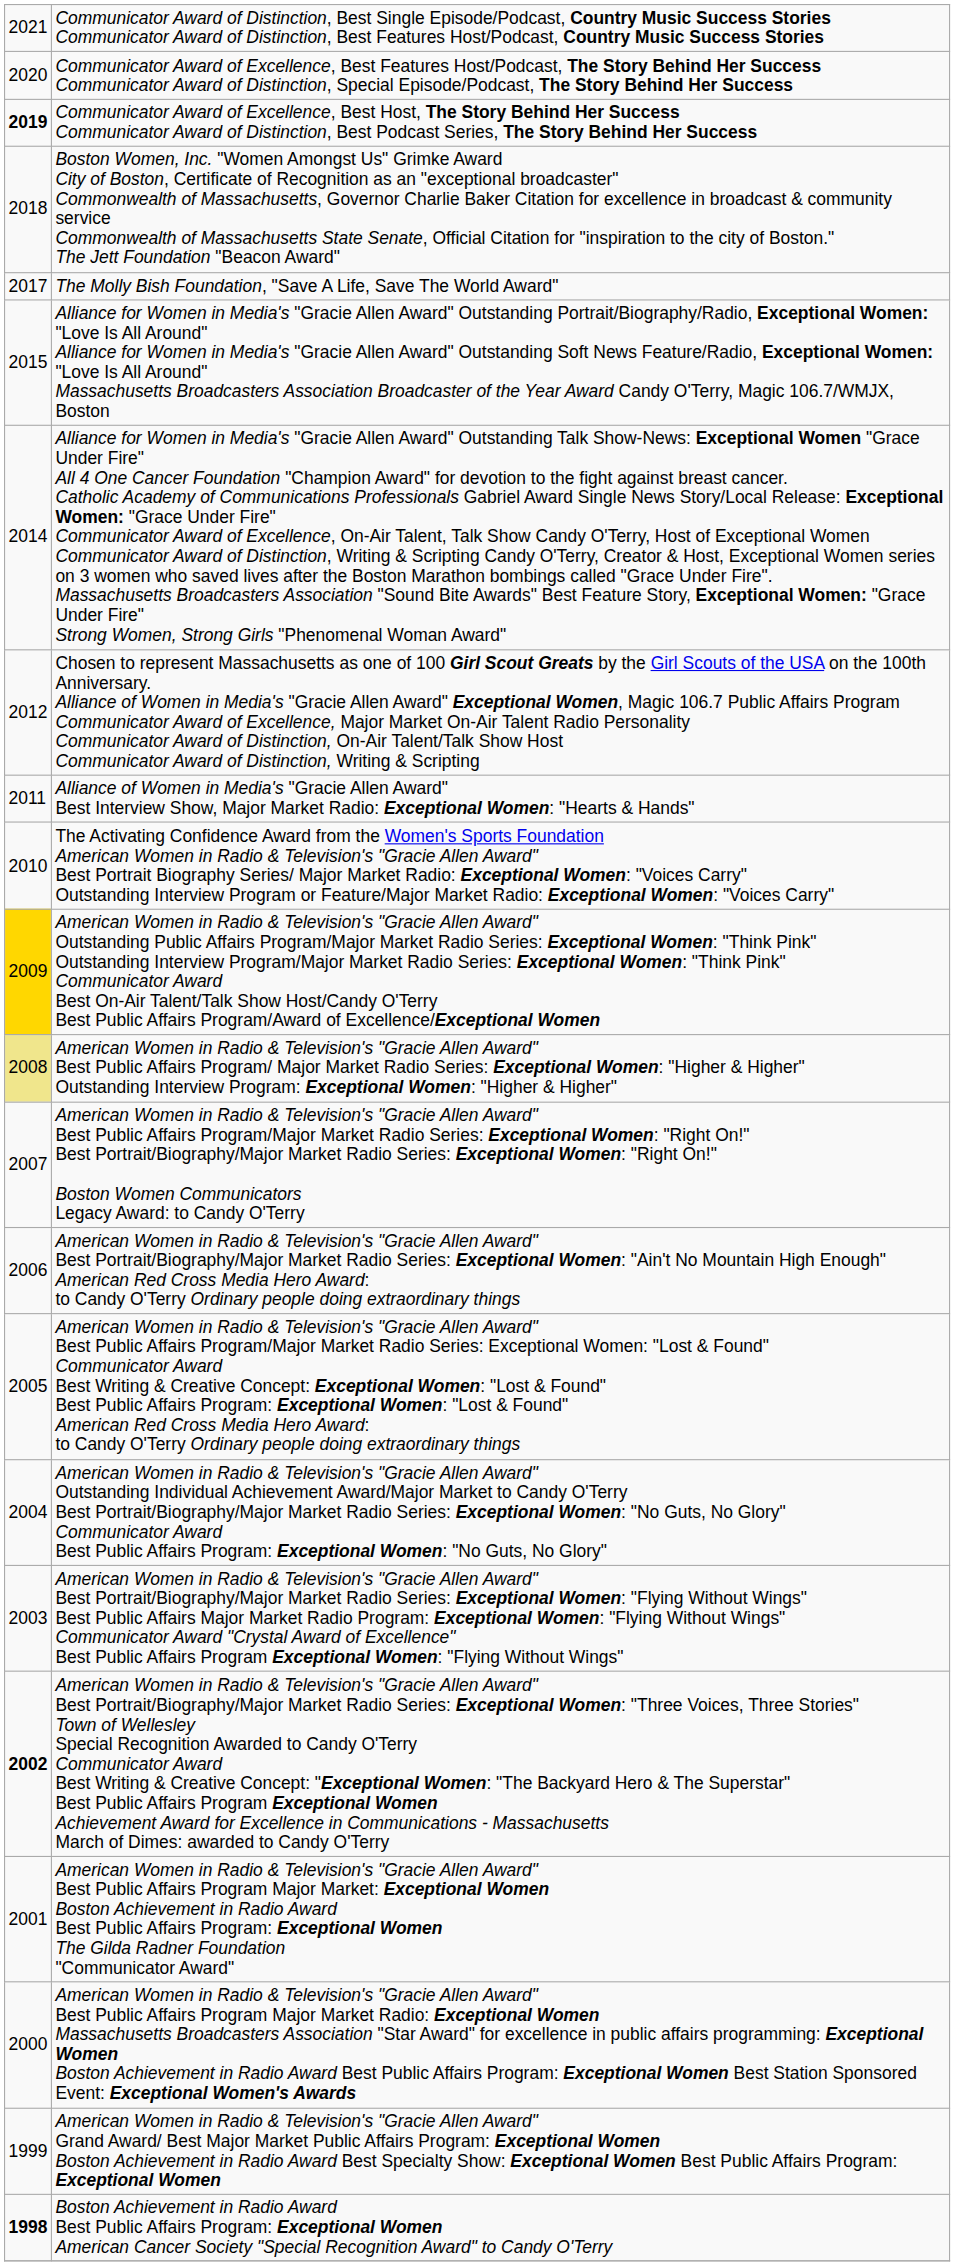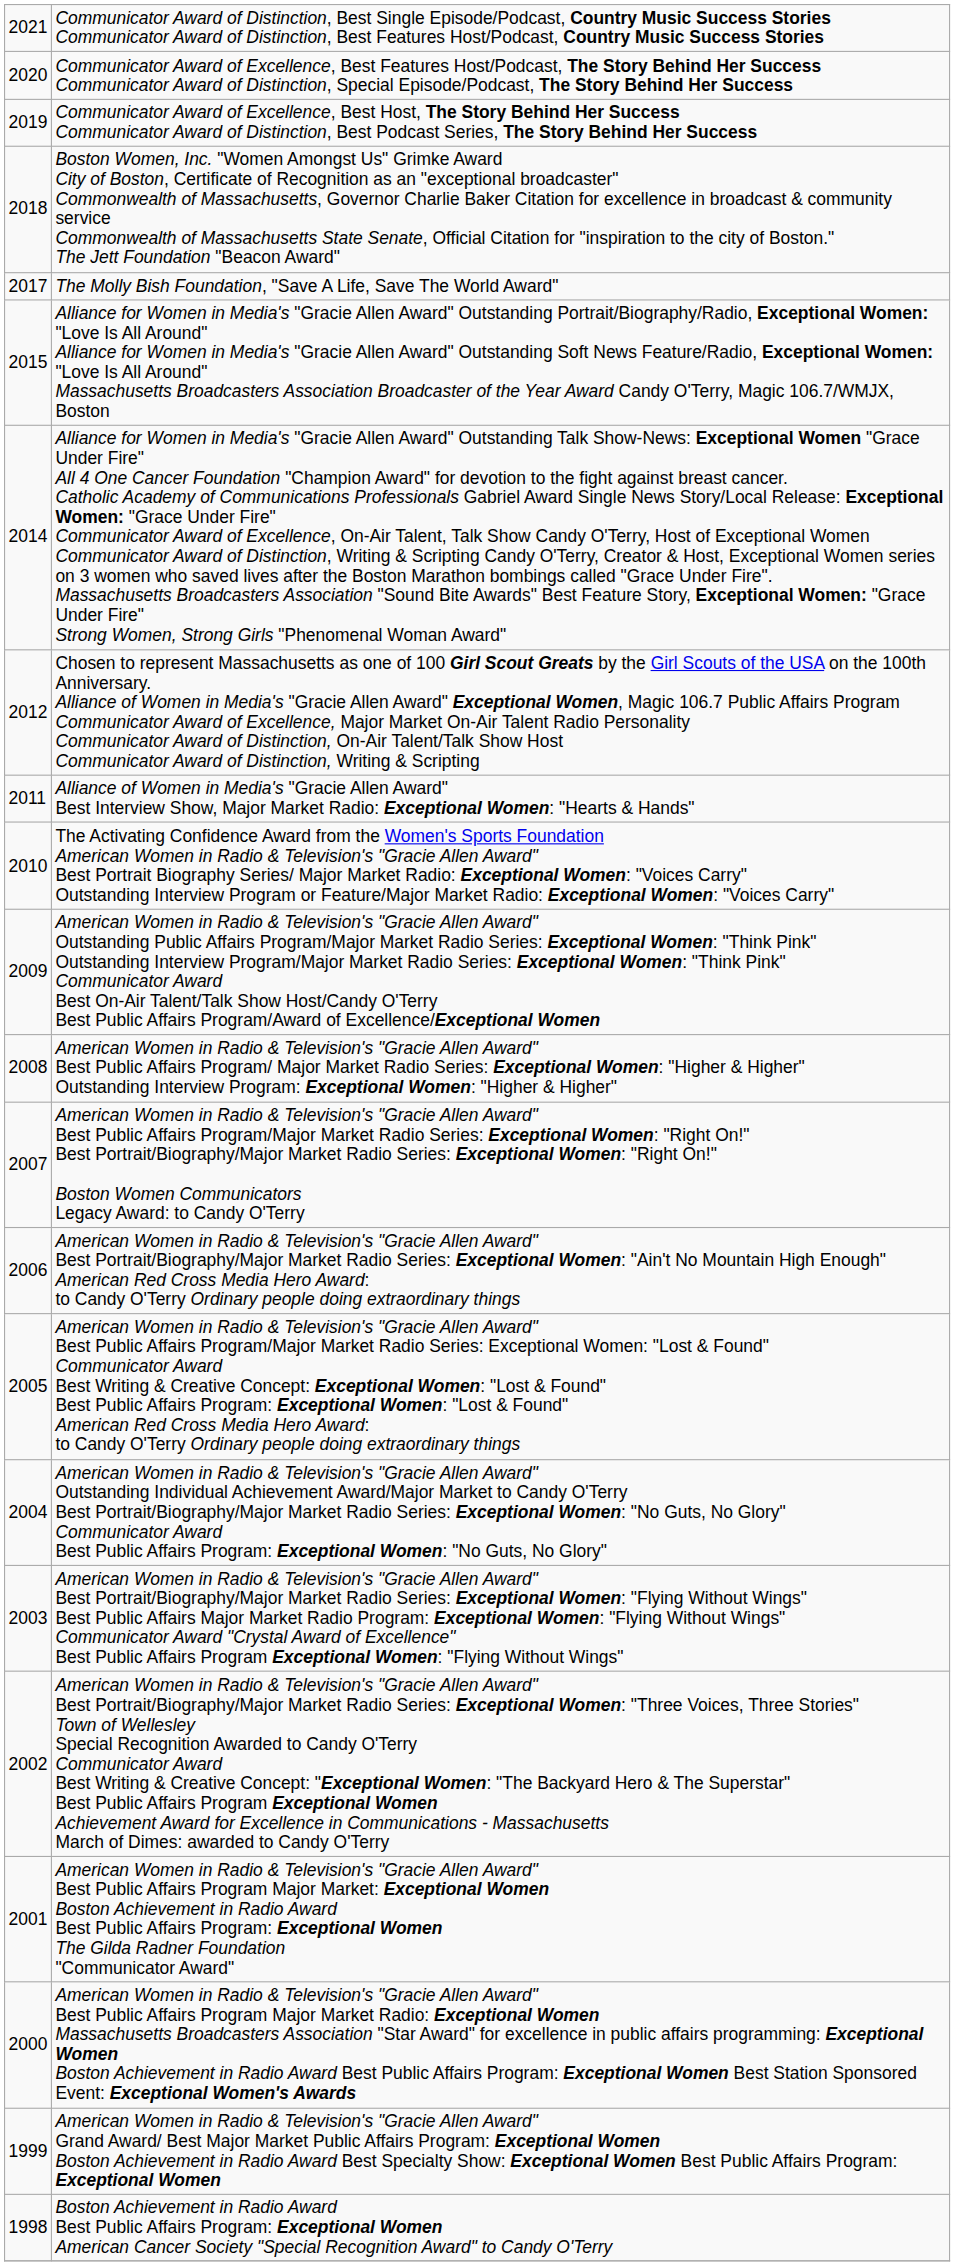row 3 | column 1: bold -> normal
row 11 | column 1: gold background -> no background
row 12 | column 1: khaki background -> no background
row 18 | column 1: bold -> normal
row 22 | column 1: bold -> normal
